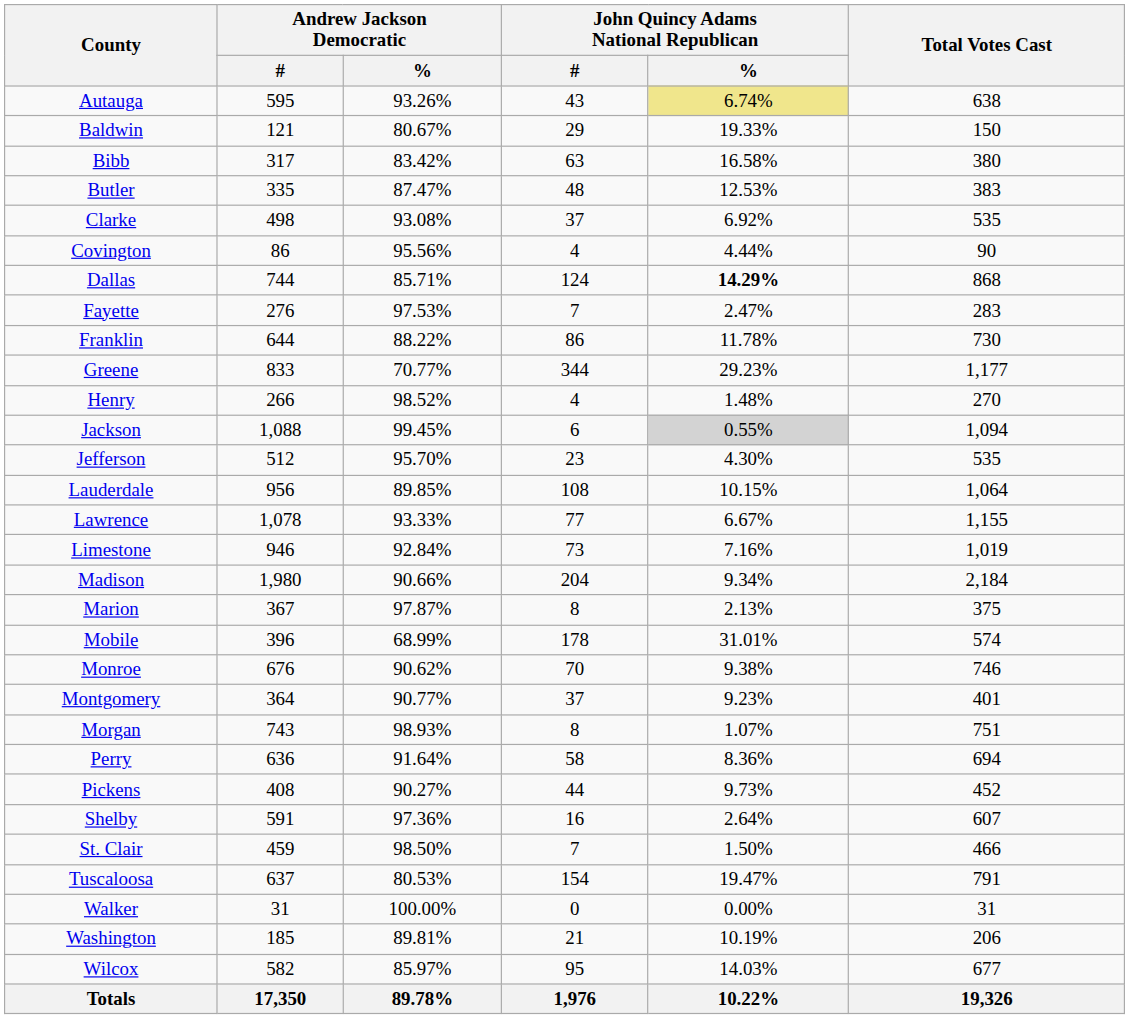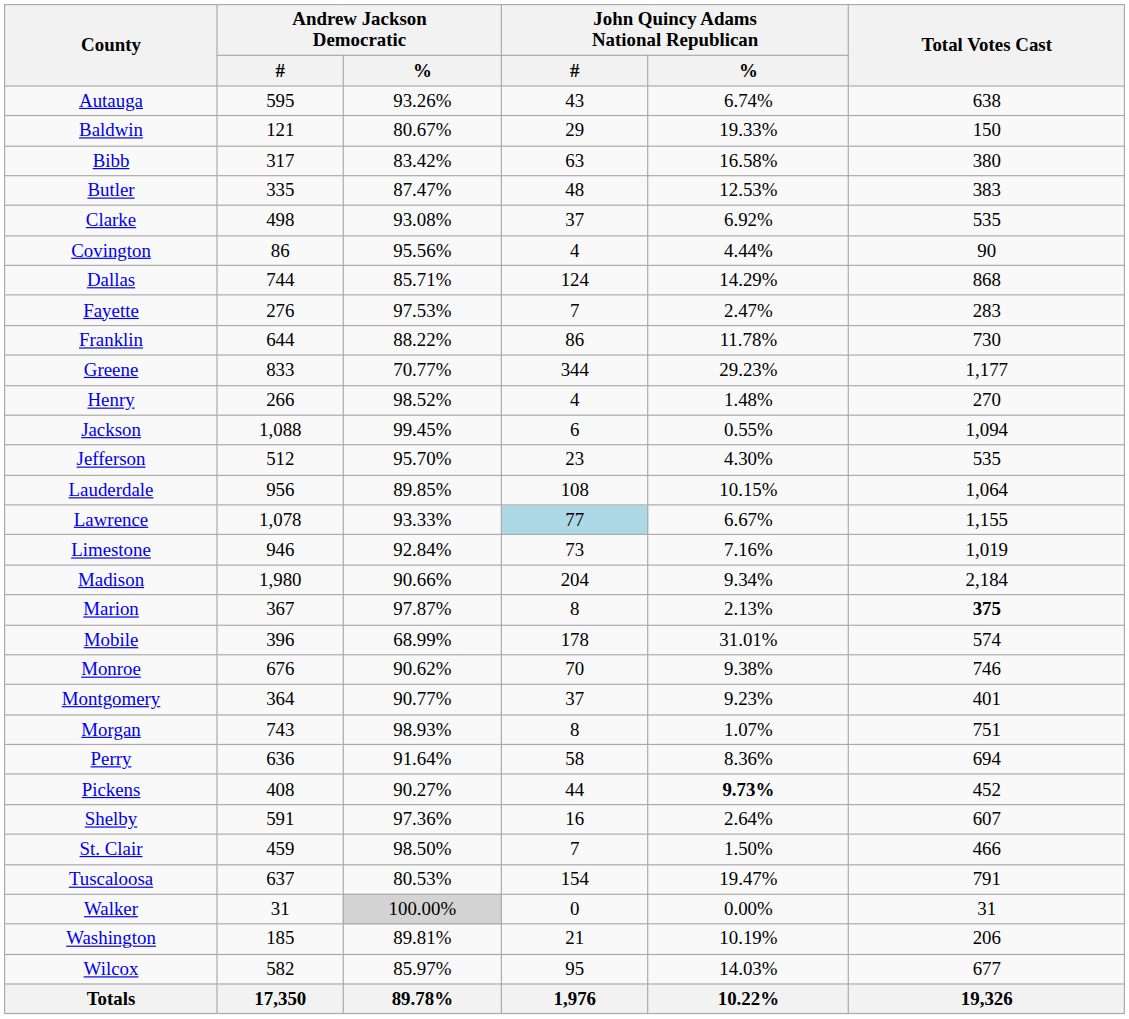Autauga | John Quincy Adams National Republican / %: khaki background -> no background
Dallas | John Quincy Adams National Republican / %: bold -> normal
Jackson | John Quincy Adams National Republican / %: lightgrey background -> no background
Lawrence | John Quincy Adams National Republican / #: no background -> lightblue background
Marion | Total Votes Cast: normal -> bold
Pickens | John Quincy Adams National Republican / %: normal -> bold
Walker | Andrew Jackson Democratic / %: no background -> lightgrey background
